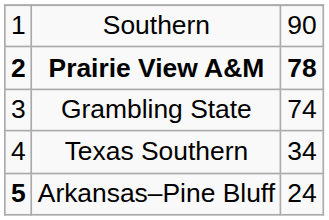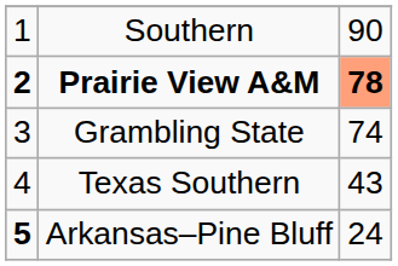Prairie View A&M | column 3: no background -> lightsalmon background
Texas Southern | column 3: 34 -> 43
